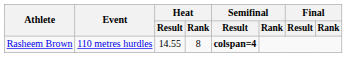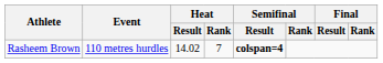Rasheem Brown | Heat / Result: 14.55 -> 14.02
Rasheem Brown | Heat / Rank: 8 -> 7
